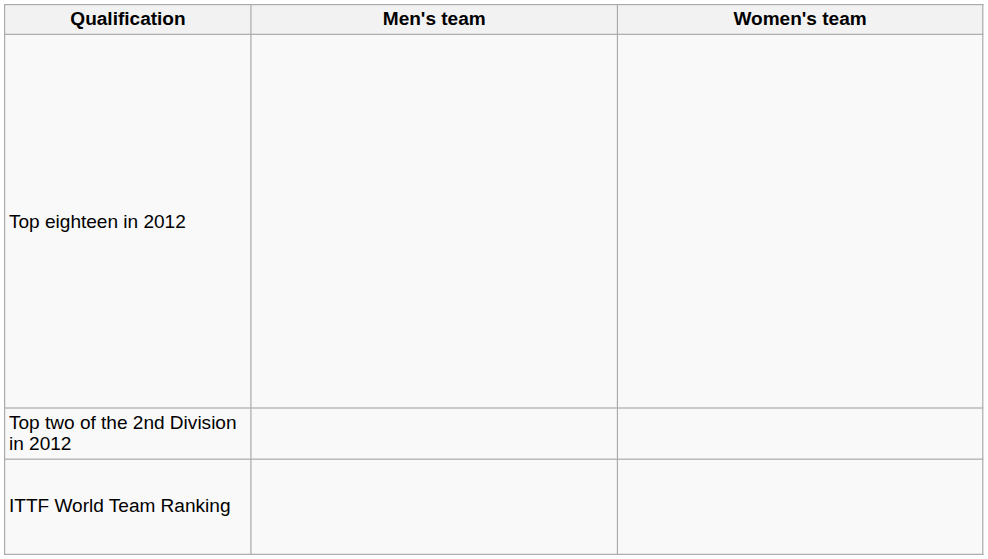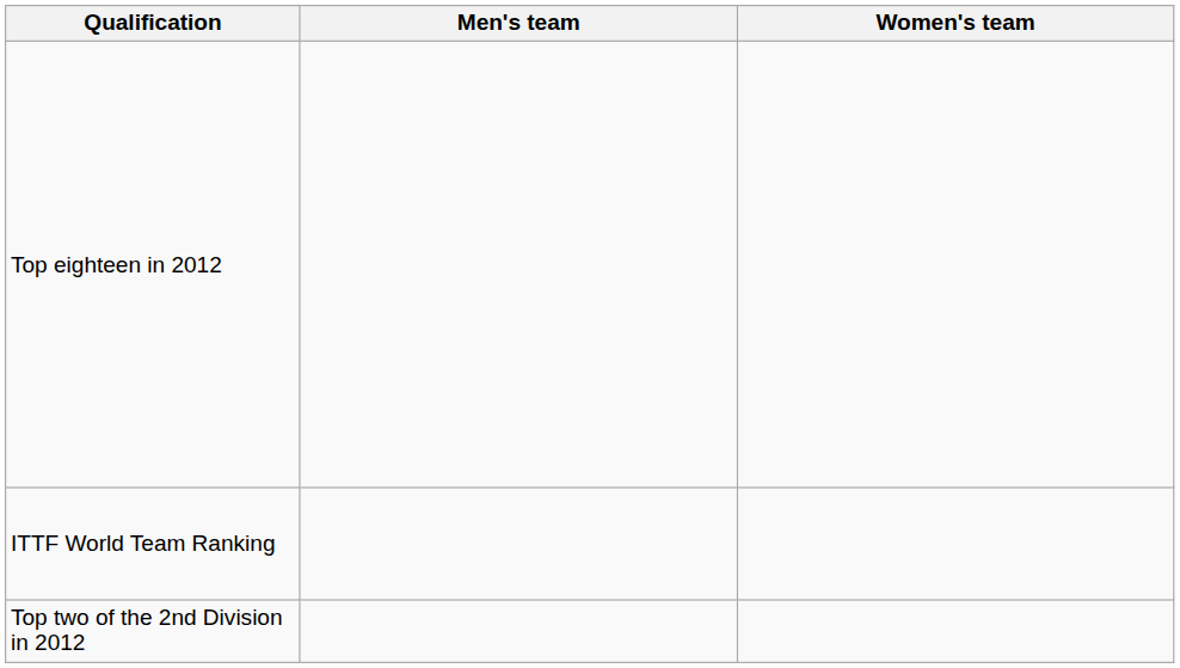rows swapped: Top two of the 2nd Division in 2012 <-> ITTF World Team Ranking
